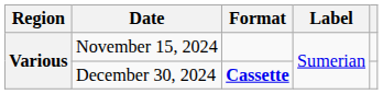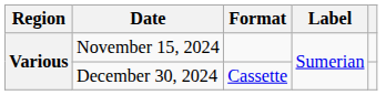December 30, 2024 | Format: bold -> normal
